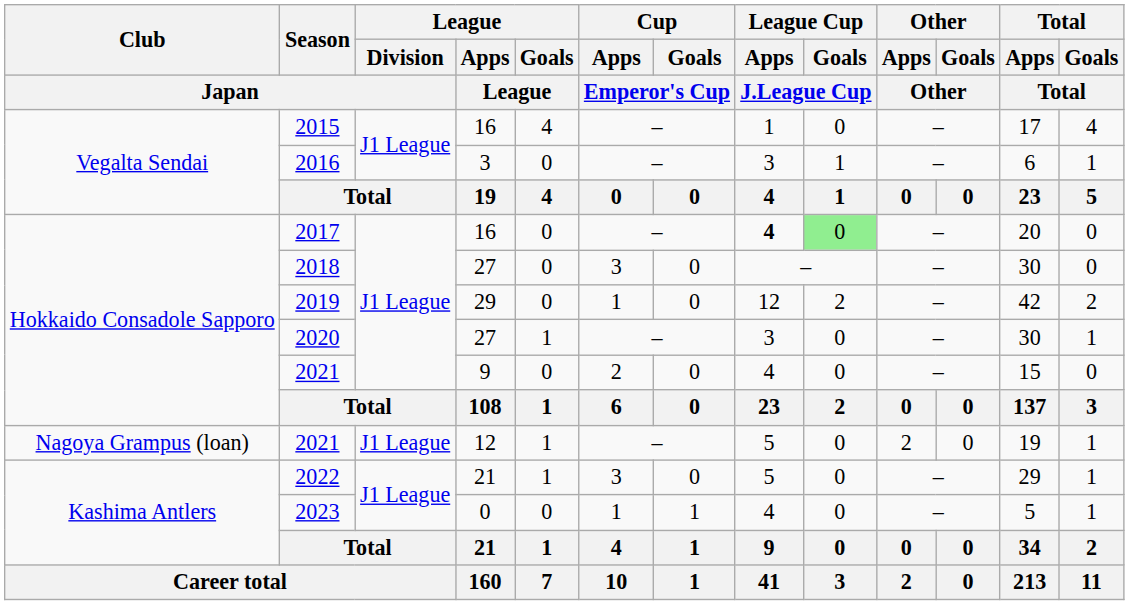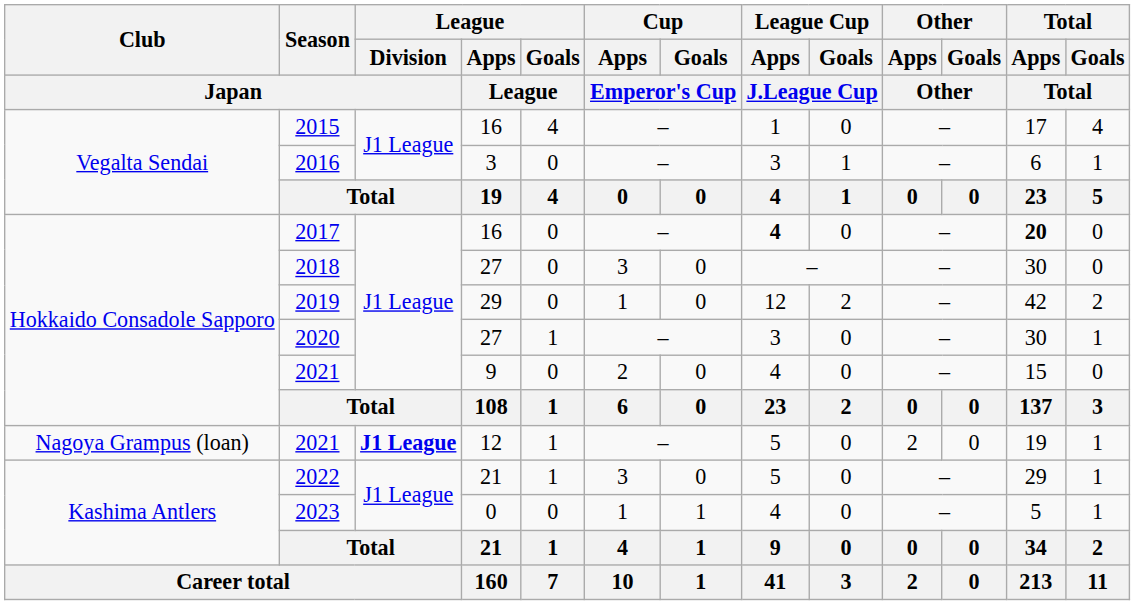2017 | League Cup / Goals / J.League Cup: lightgreen background -> no background
2017 | Total / Apps / Total: normal -> bold
2021 / 12 | League / Division / Japan: normal -> bold
